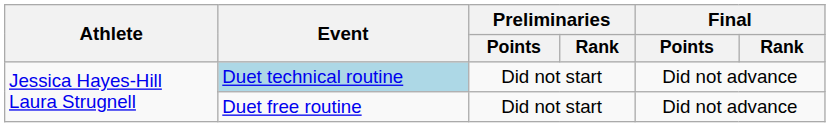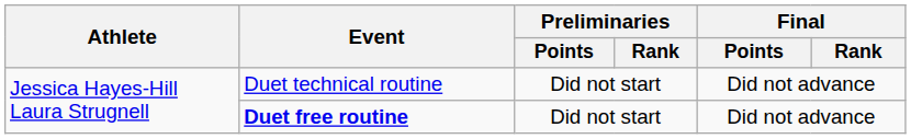Duet technical routine | Event: lightblue background -> no background
Duet free routine | Event: normal -> bold
